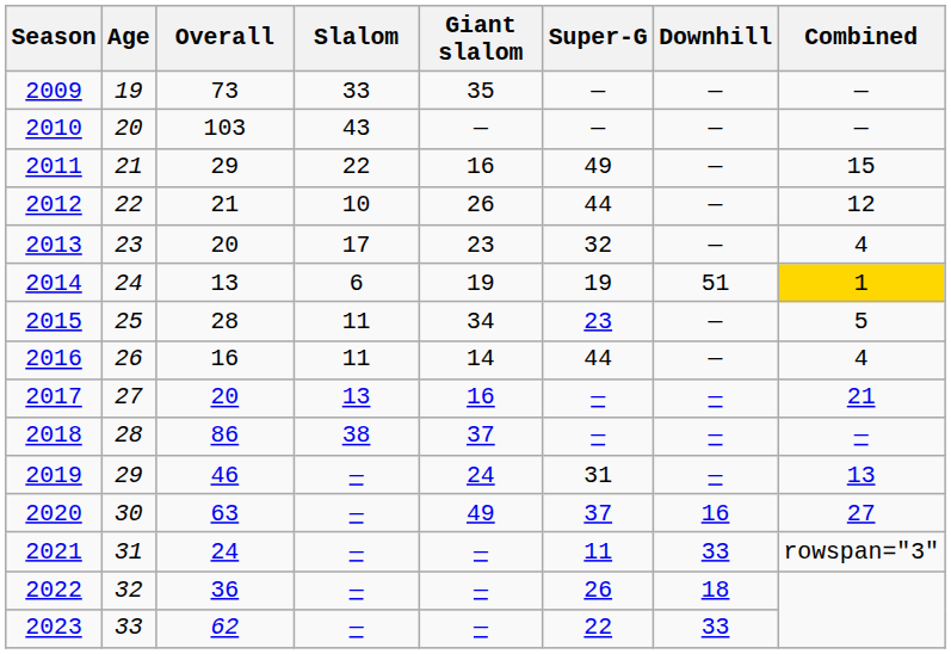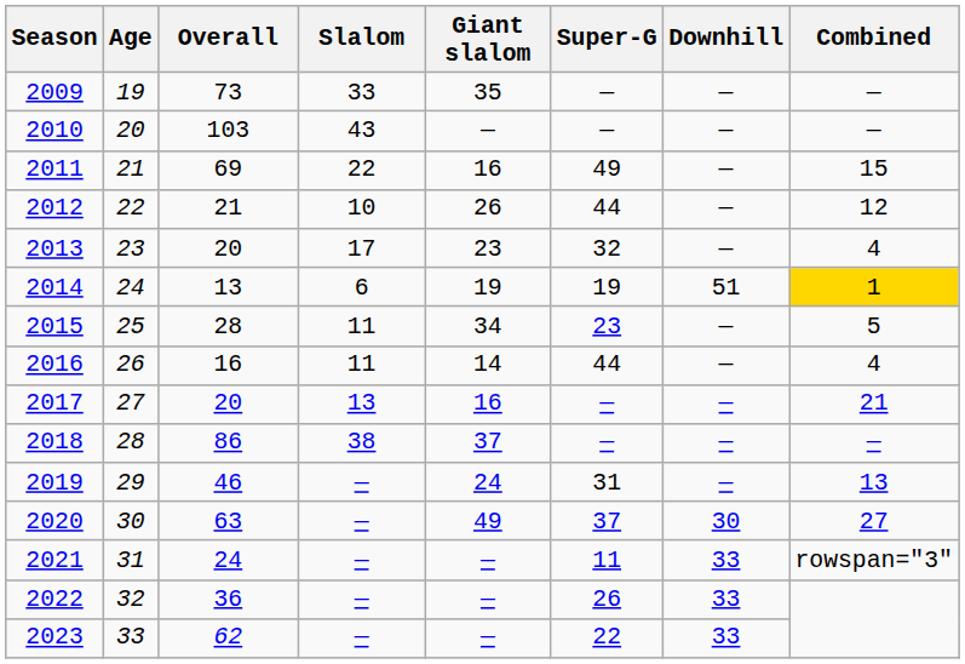2011 | Overall: 29 -> 69
2020 | Downhill: 16 -> 30
2022 | Downhill: 18 -> 33
